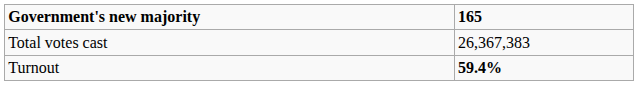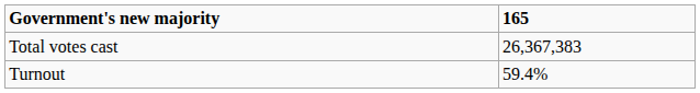Turnout | 165: bold -> normal
